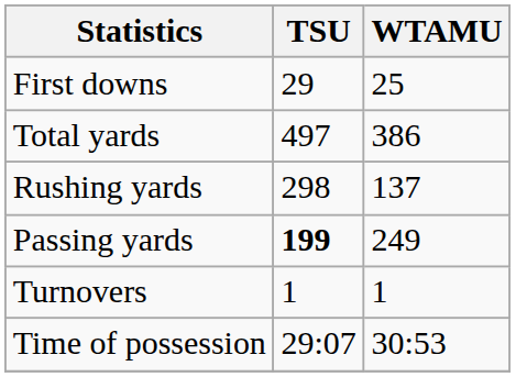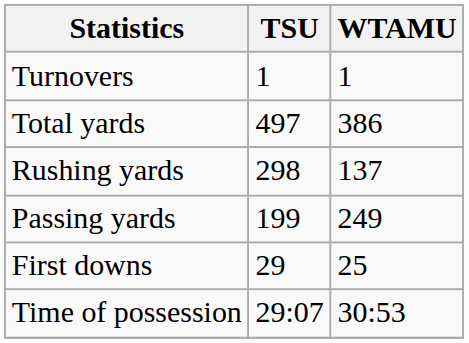rows swapped: First downs <-> Turnovers
Passing yards | TSU: bold -> normal
